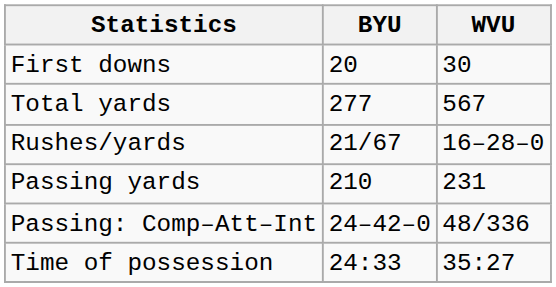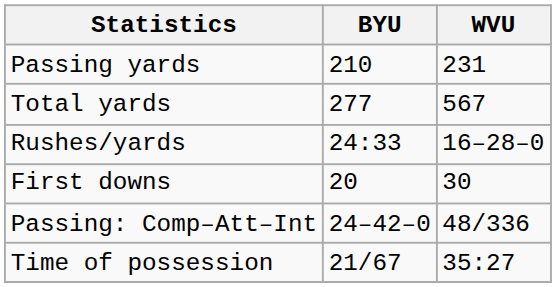rows swapped: First downs <-> Passing yards
Rushes/yards | BYU: 21/67 -> 24:33
Time of possession | BYU: 24:33 -> 21/67
